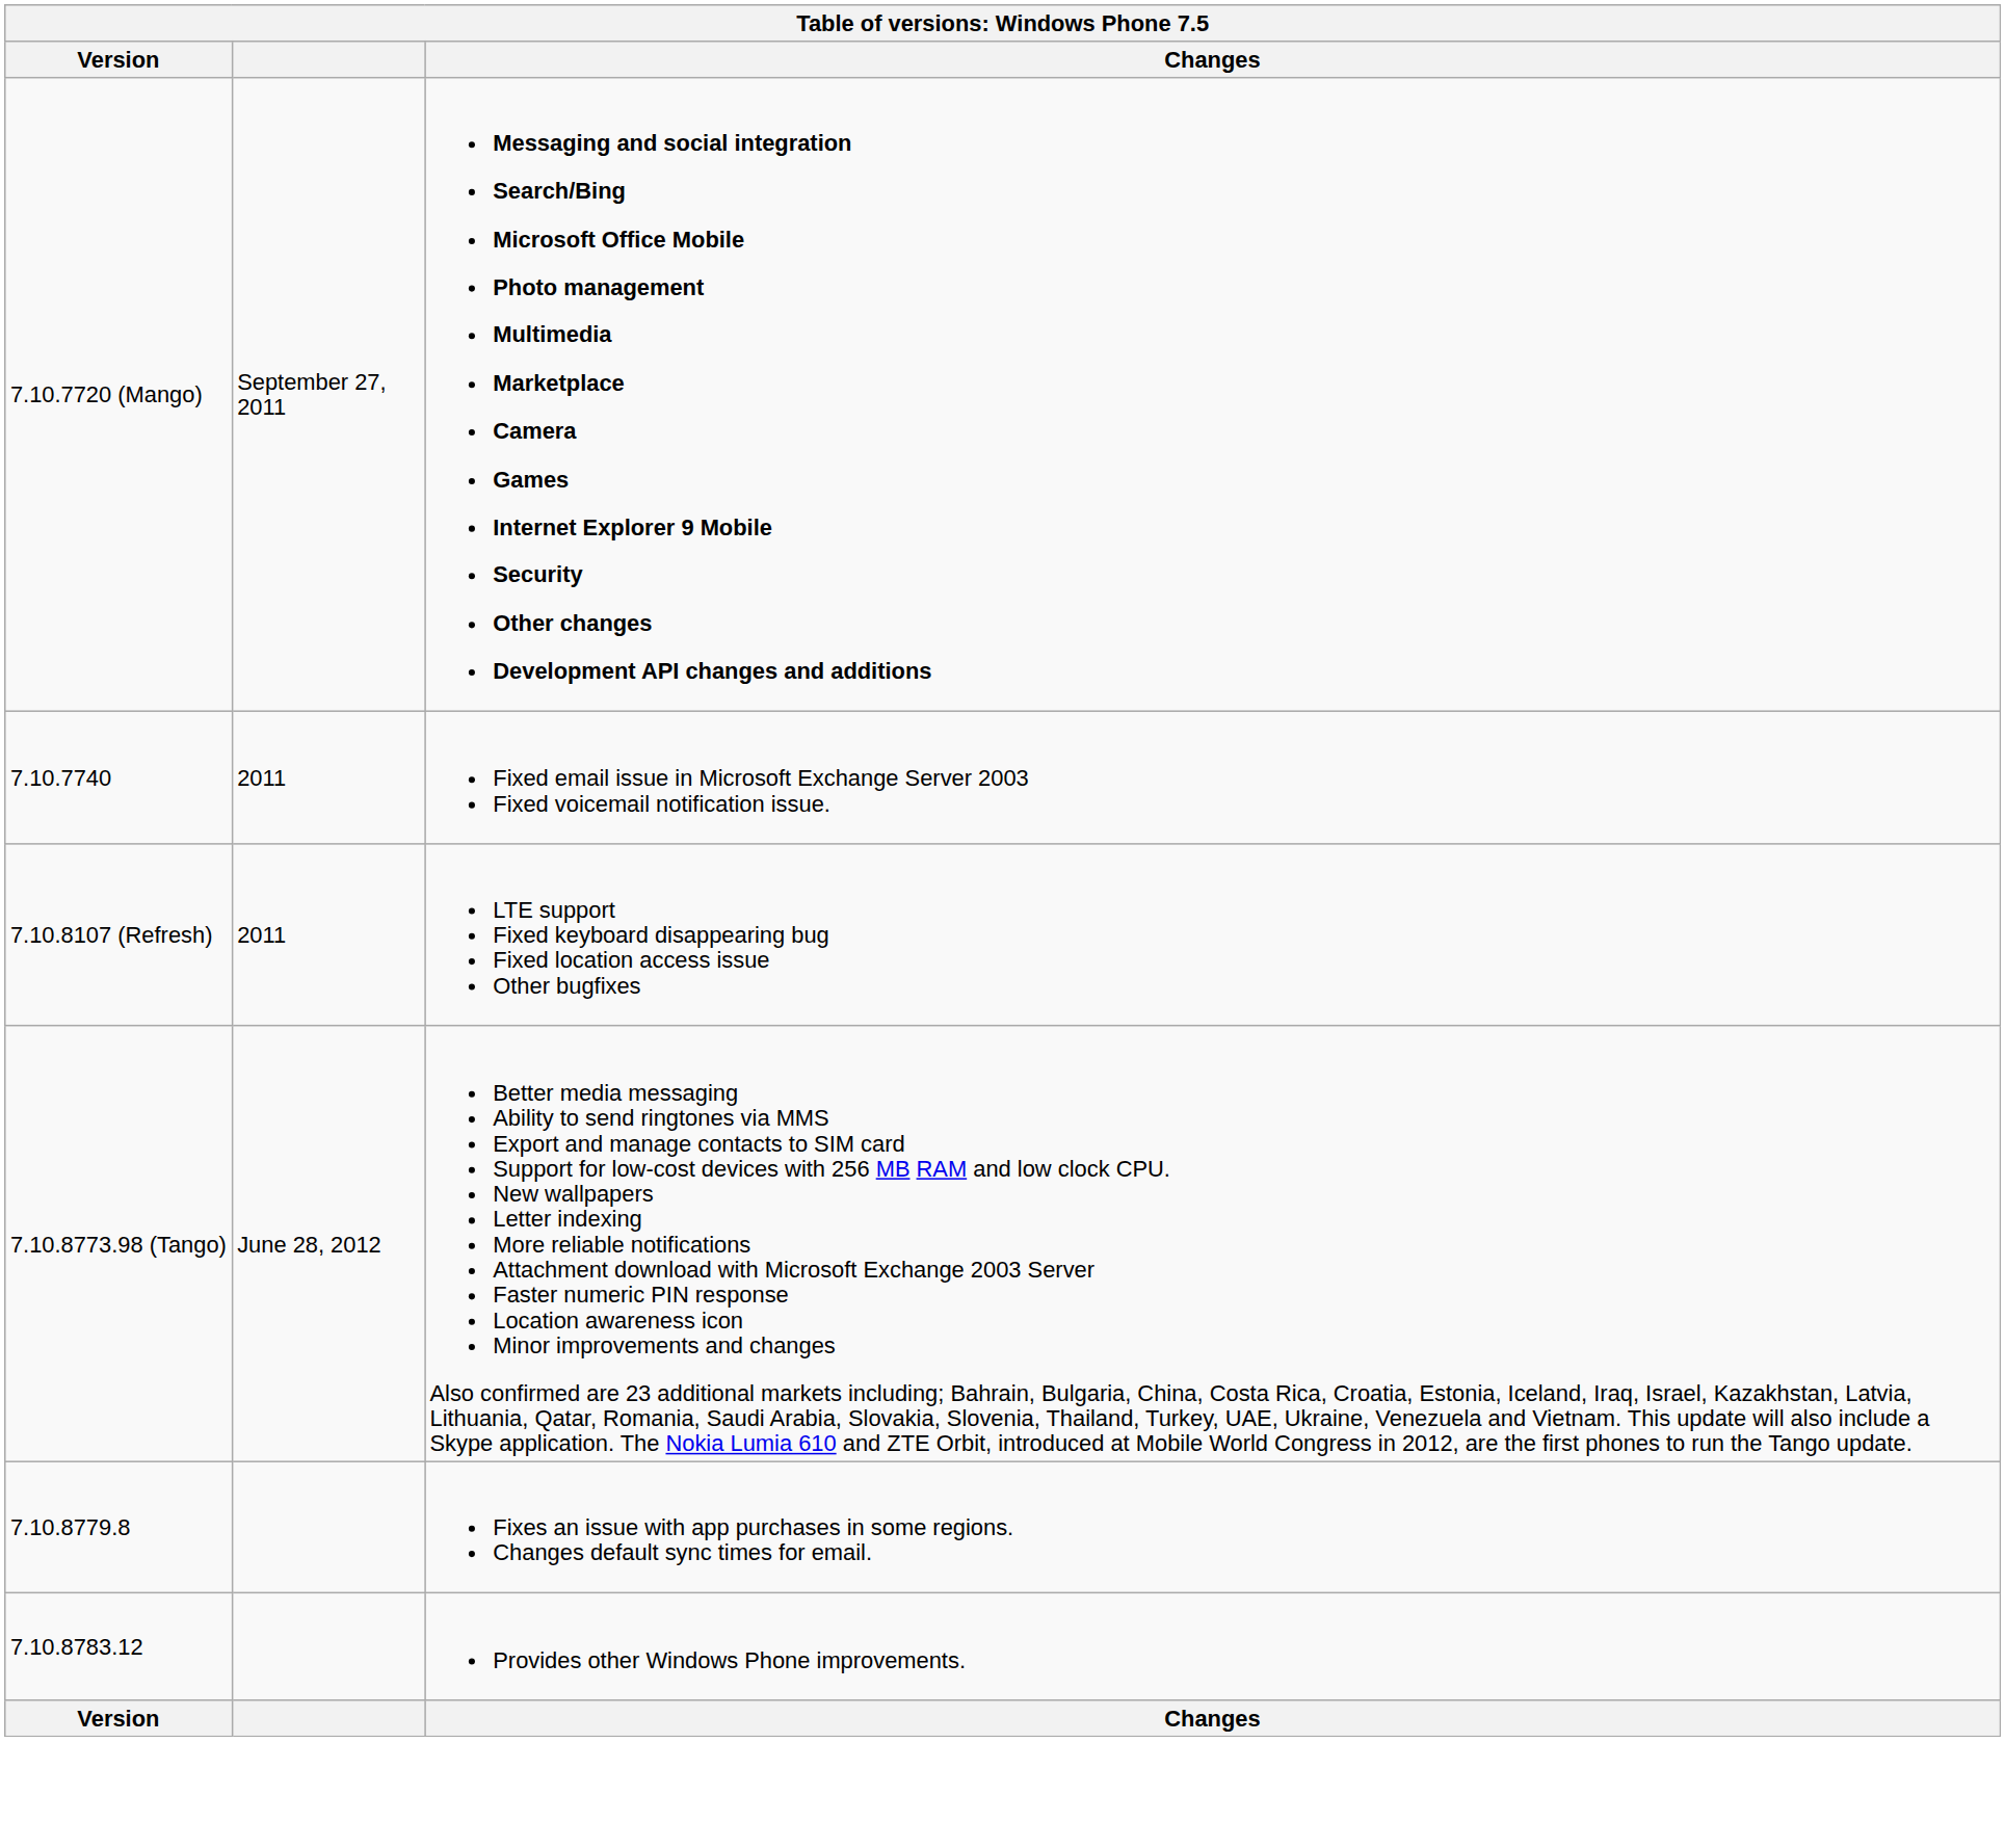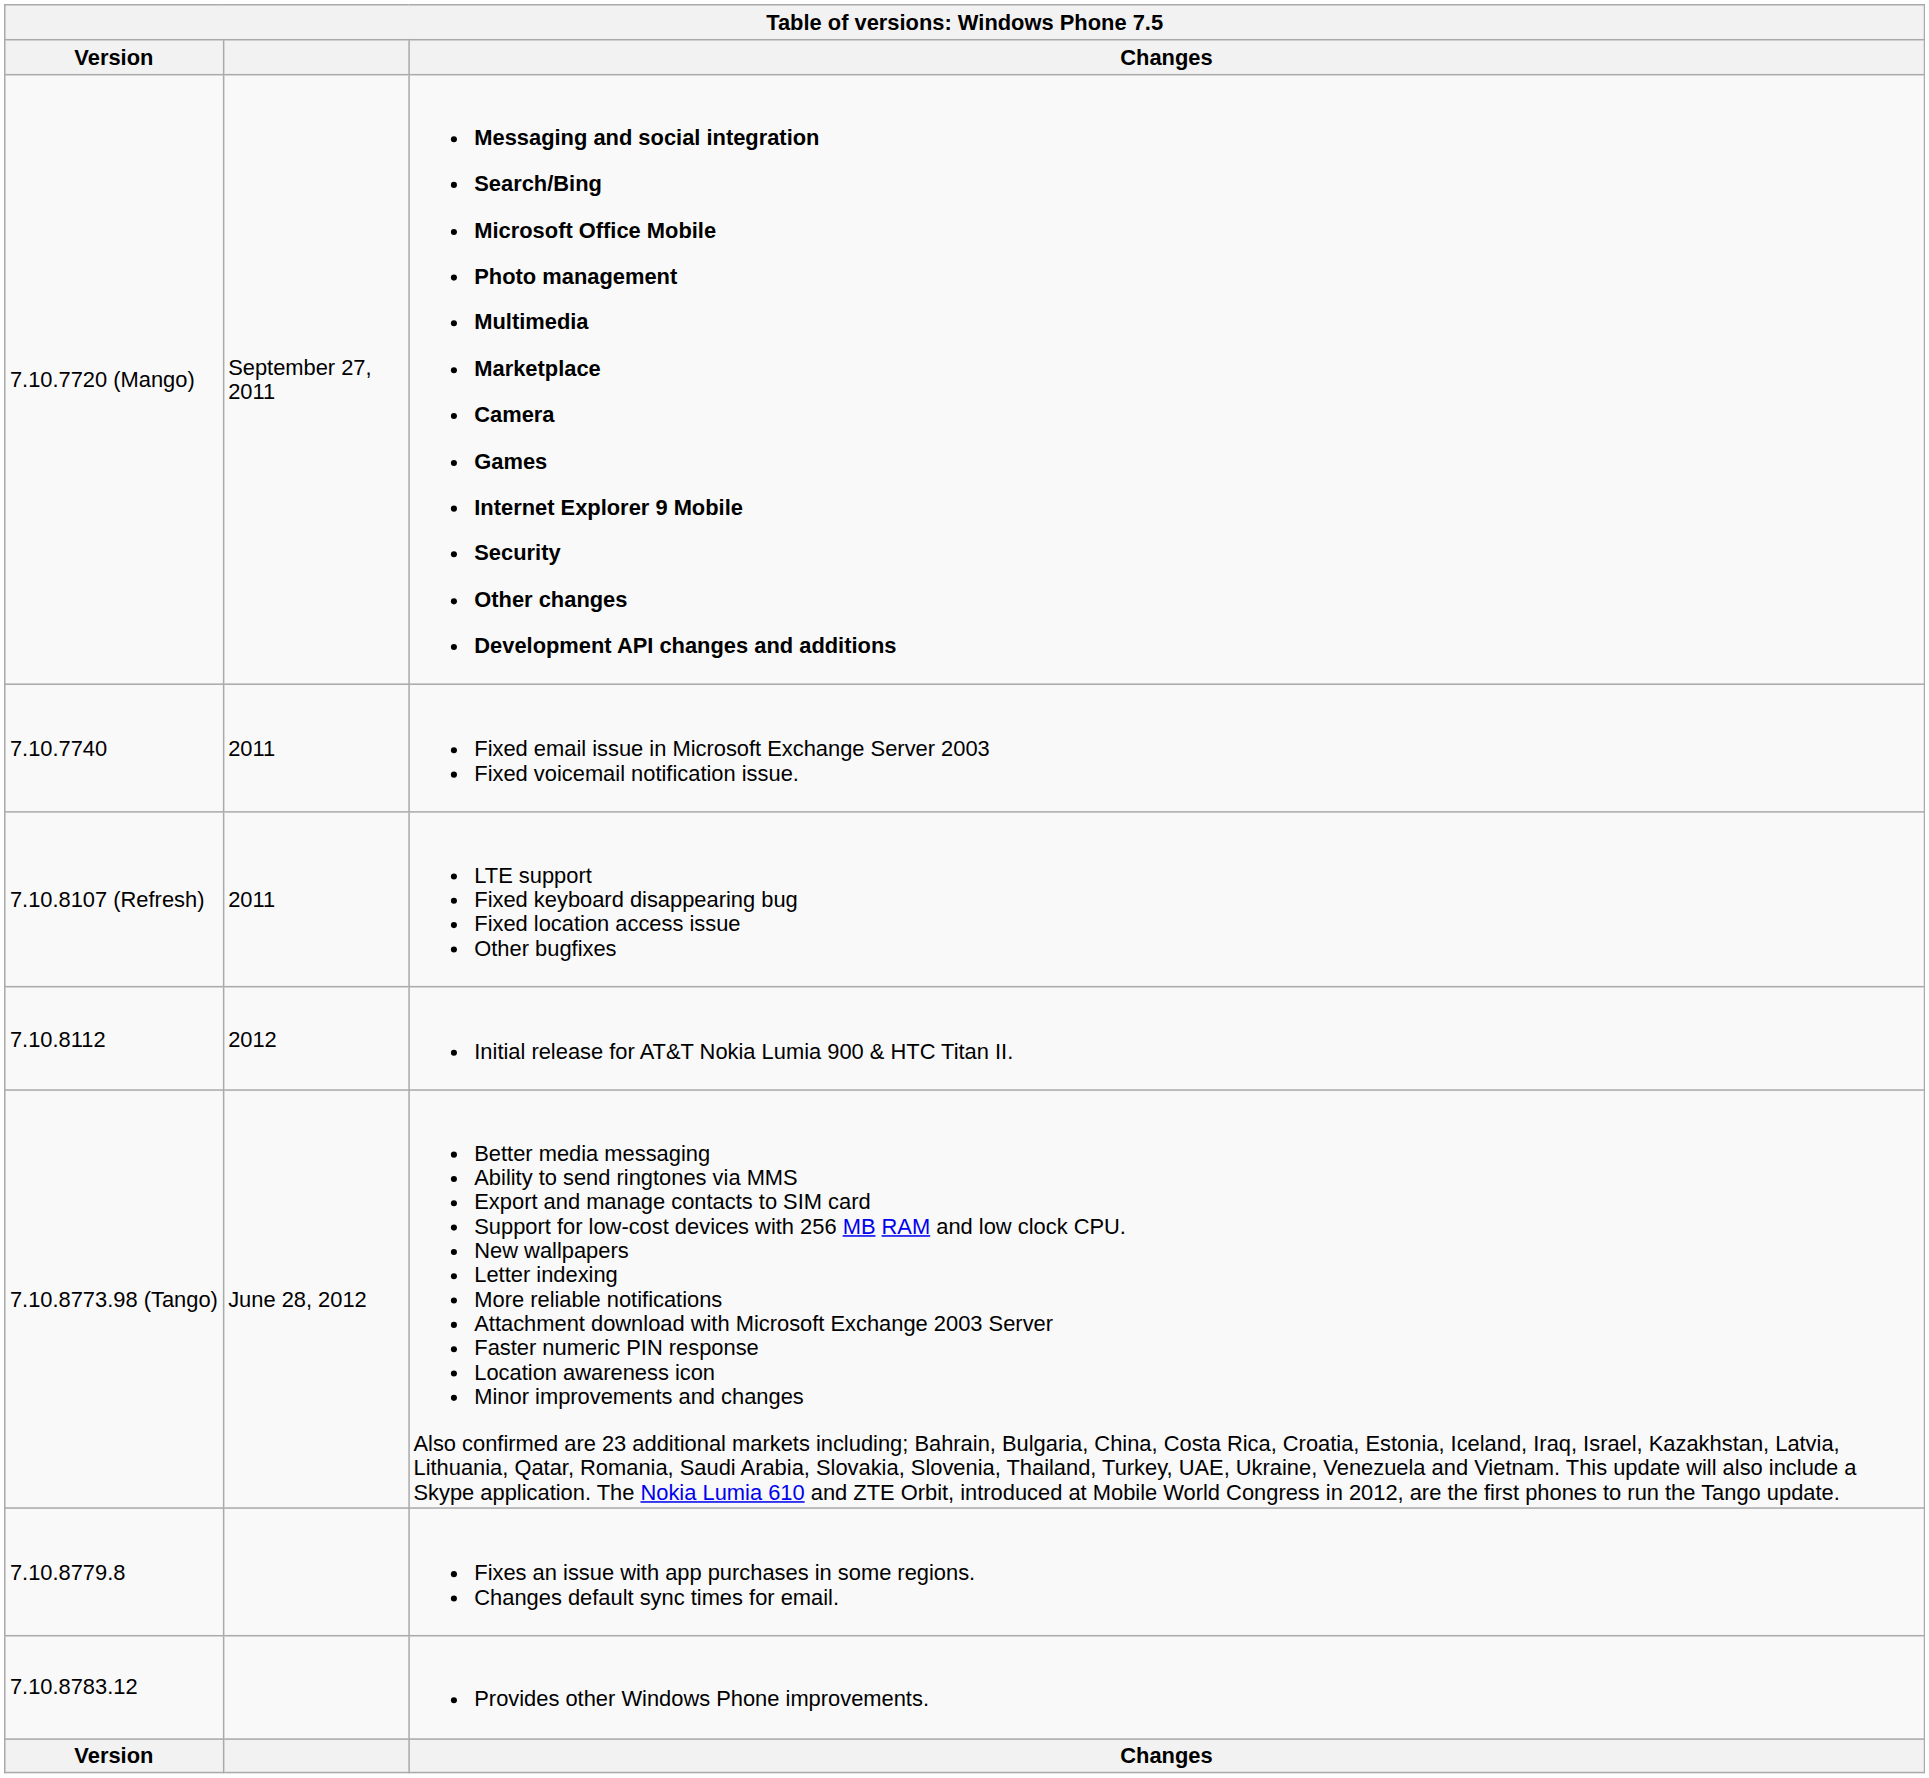+ row: 7.10.8112 | 2012 | Initial release for AT&T Nokia Lumia 900 & HTC Titan II.
